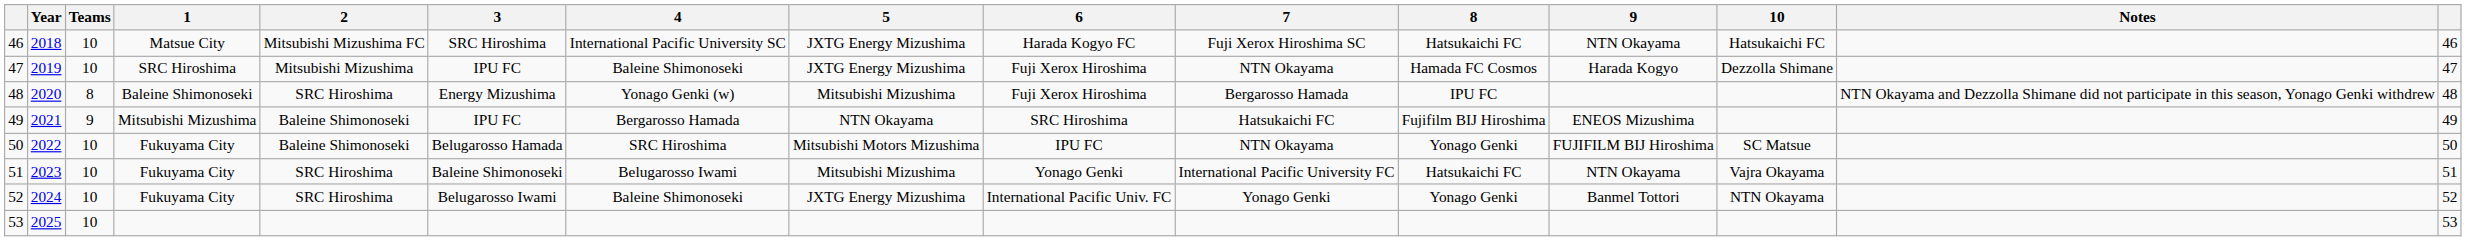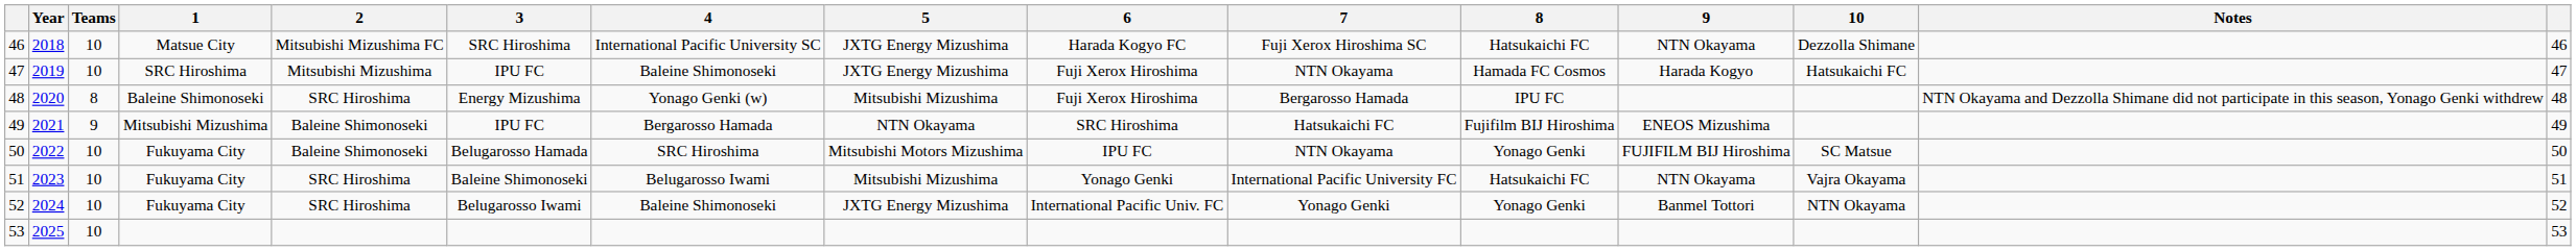row 2 | 10: Hatsukaichi FC -> Dezzolla Shimane
row 3 | 10: Dezzolla Shimane -> Hatsukaichi FC
